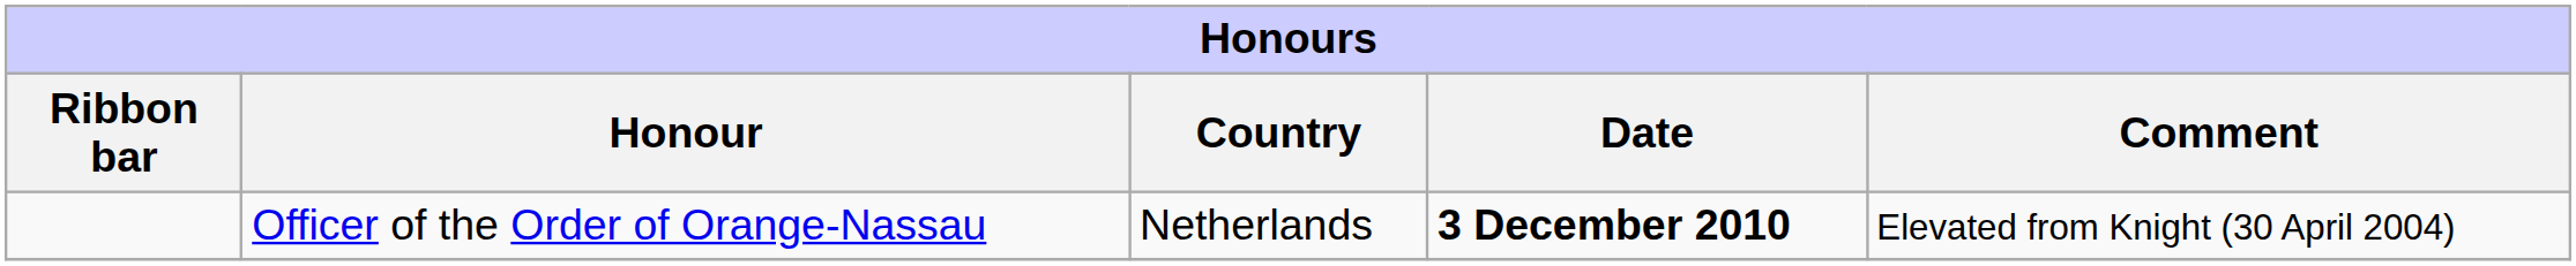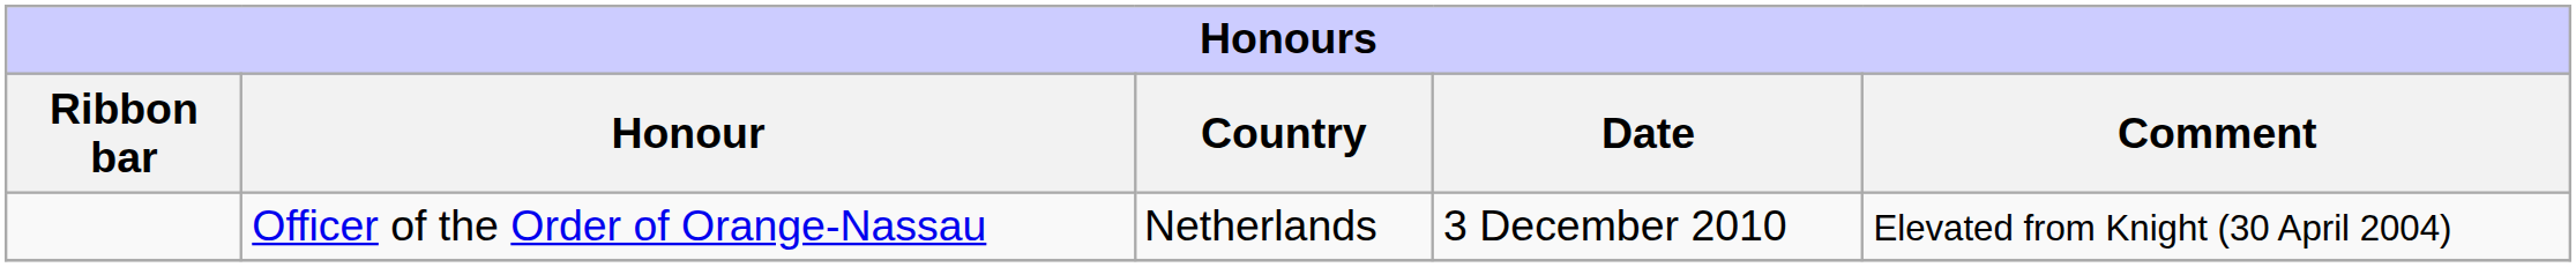Officer of the Order of Orange-Nassau | Date: bold -> normal
